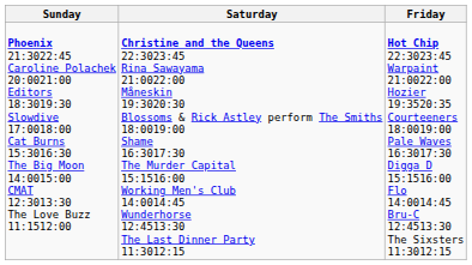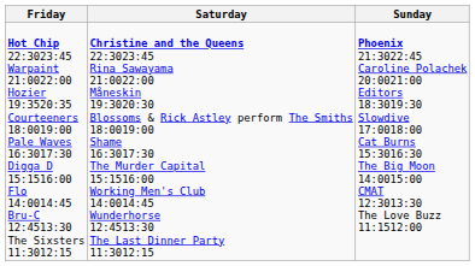columns swapped: Friday <-> Sunday
